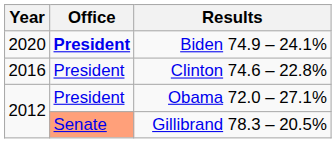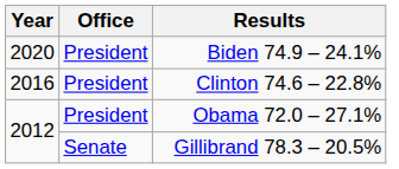Biden 74.9 – 24.1% | Office: bold -> normal
Gillibrand 78.3 – 20.5% | Office: lightsalmon background -> no background
